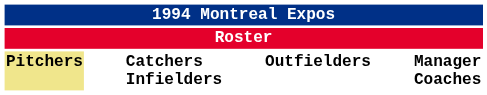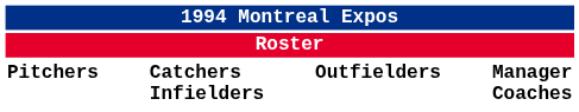Pitchers | column 1: khaki background -> no background
